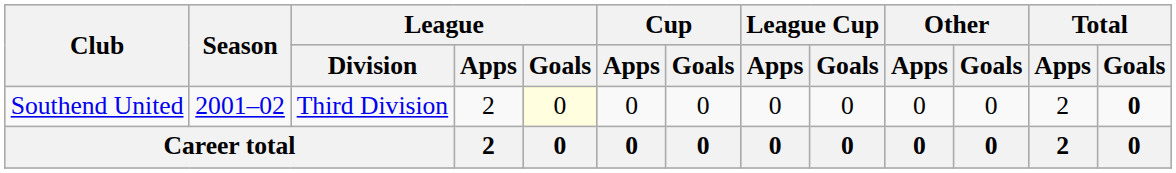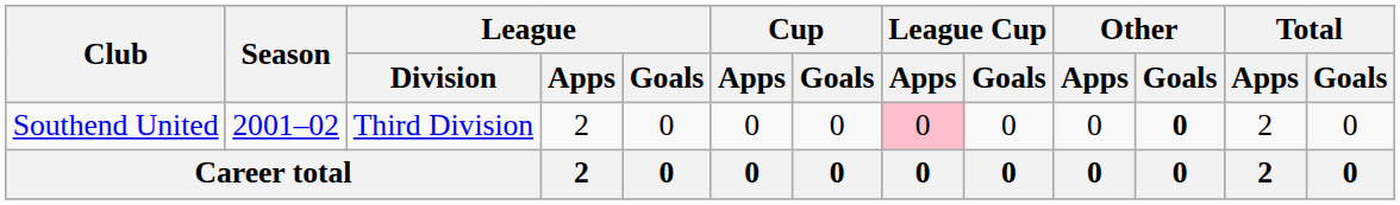Southend United | League / Goals: lightyellow background -> no background
Southend United | League Cup / Apps: no background -> pink background
Southend United | Other / Goals: normal -> bold
Southend United | Total / Goals: bold -> normal
